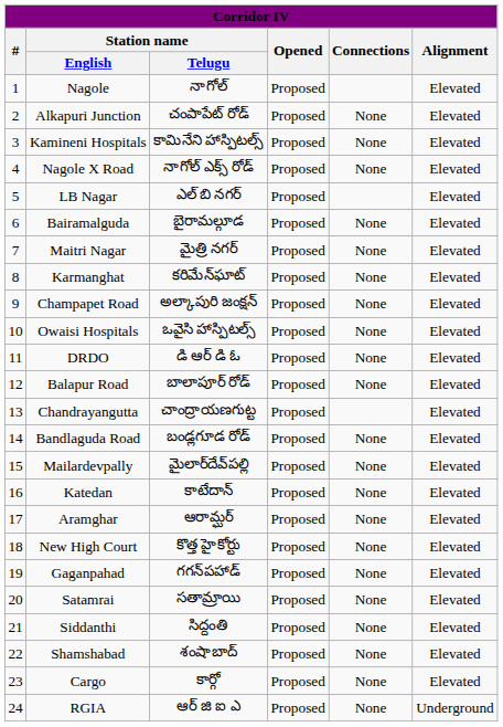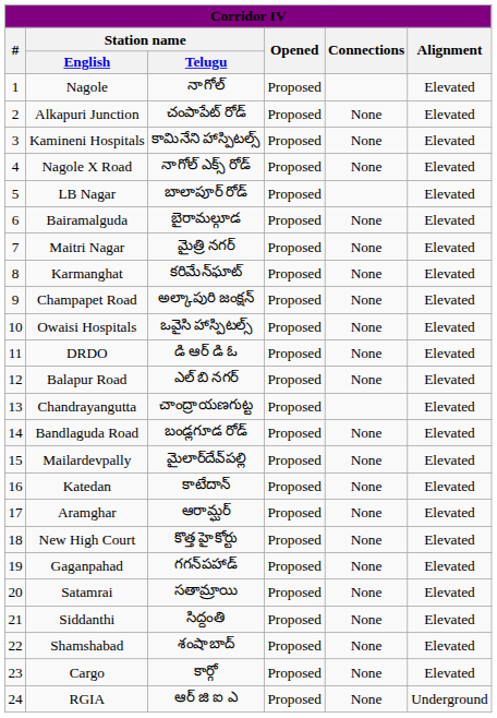LB Nagar | Station name / Telugu: ఎల్ బి నగర్ -> బాలాపూర్ రోడ్
Balapur Road | Station name / Telugu: బాలాపూర్ రోడ్ -> ఎల్ బి నగర్
